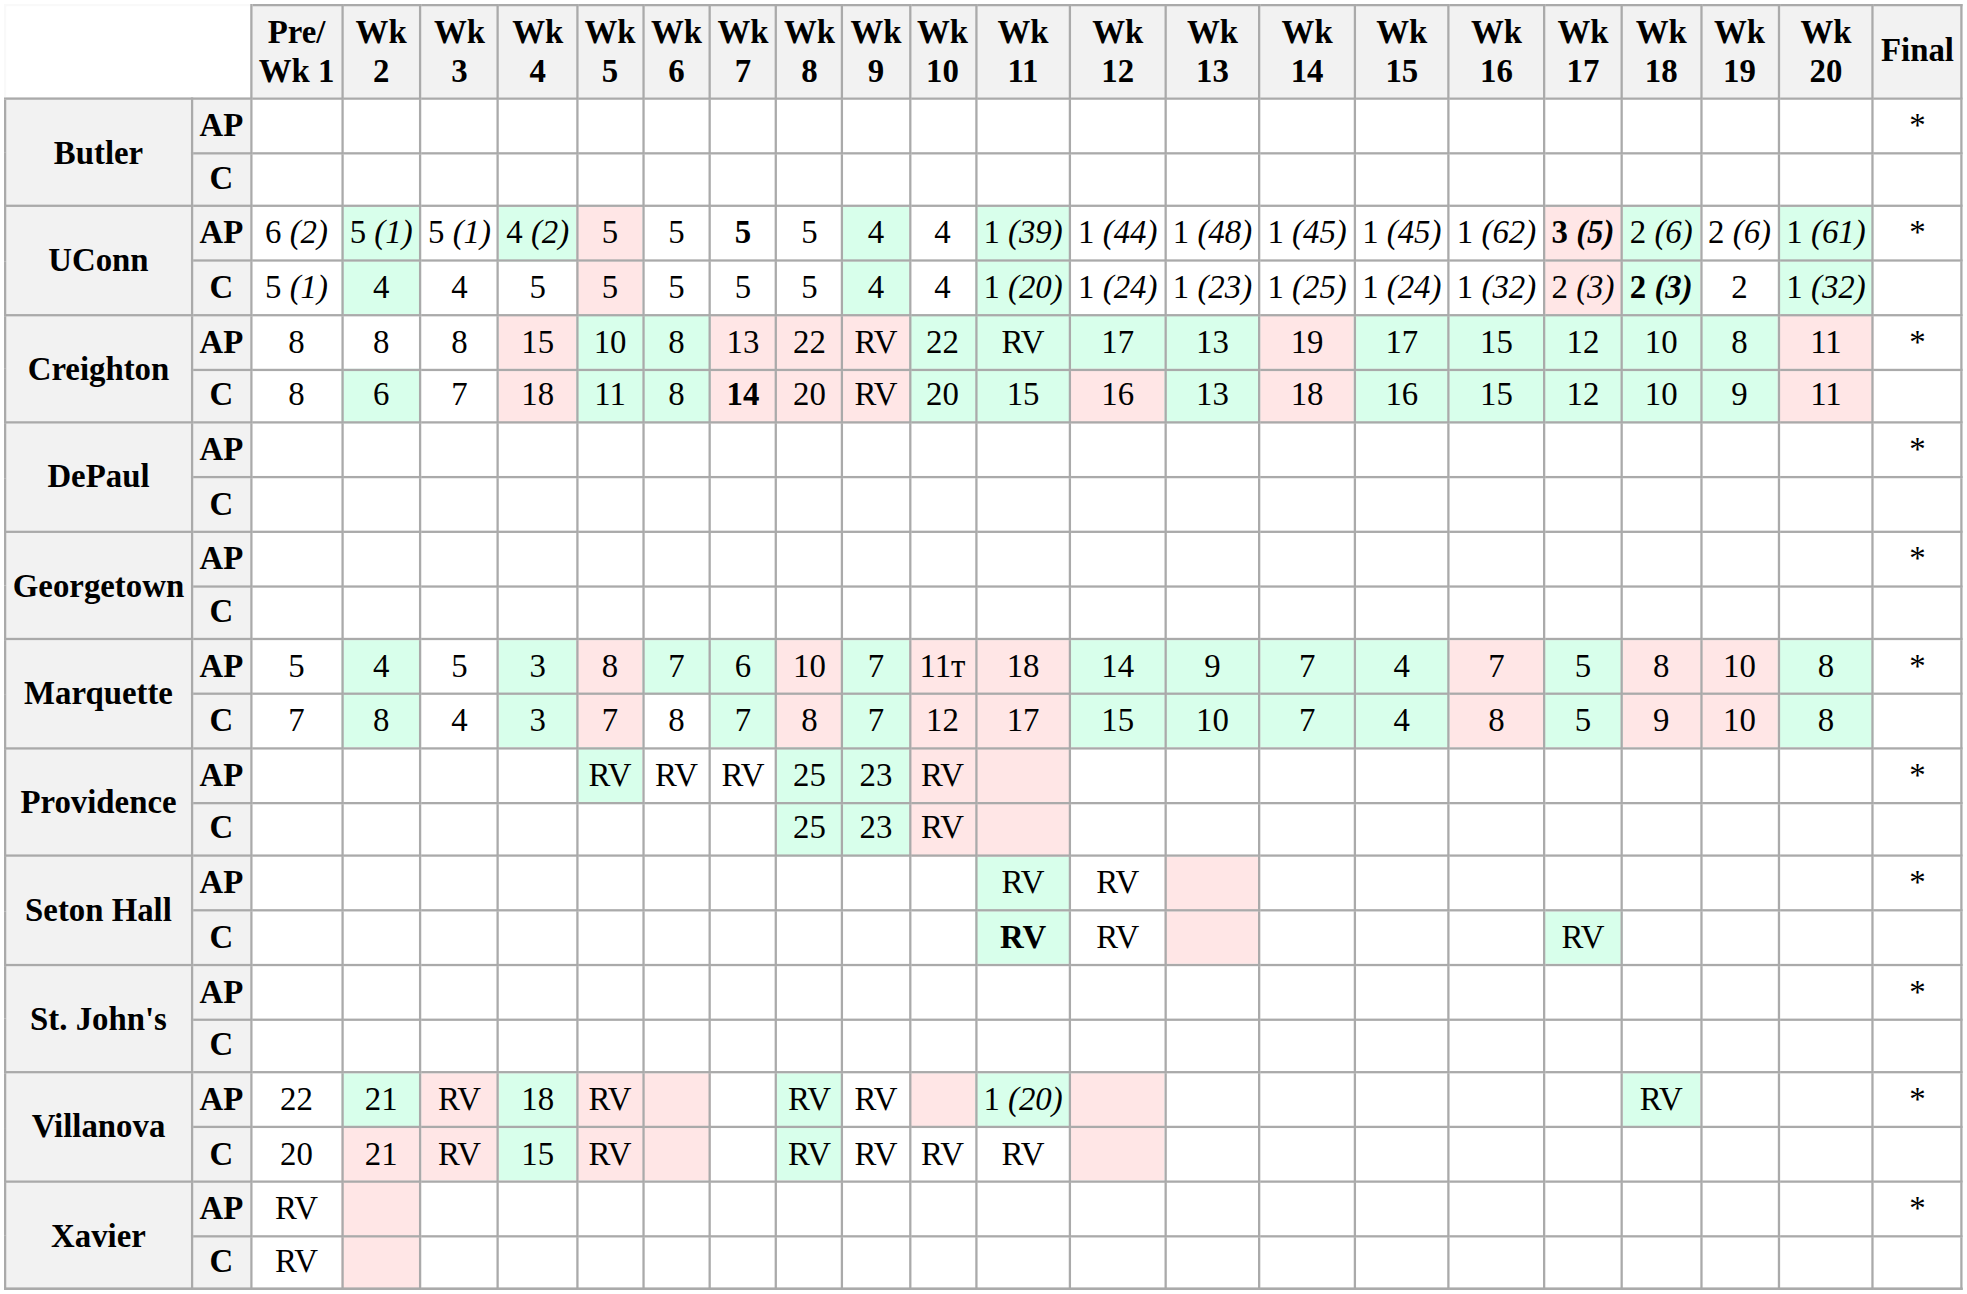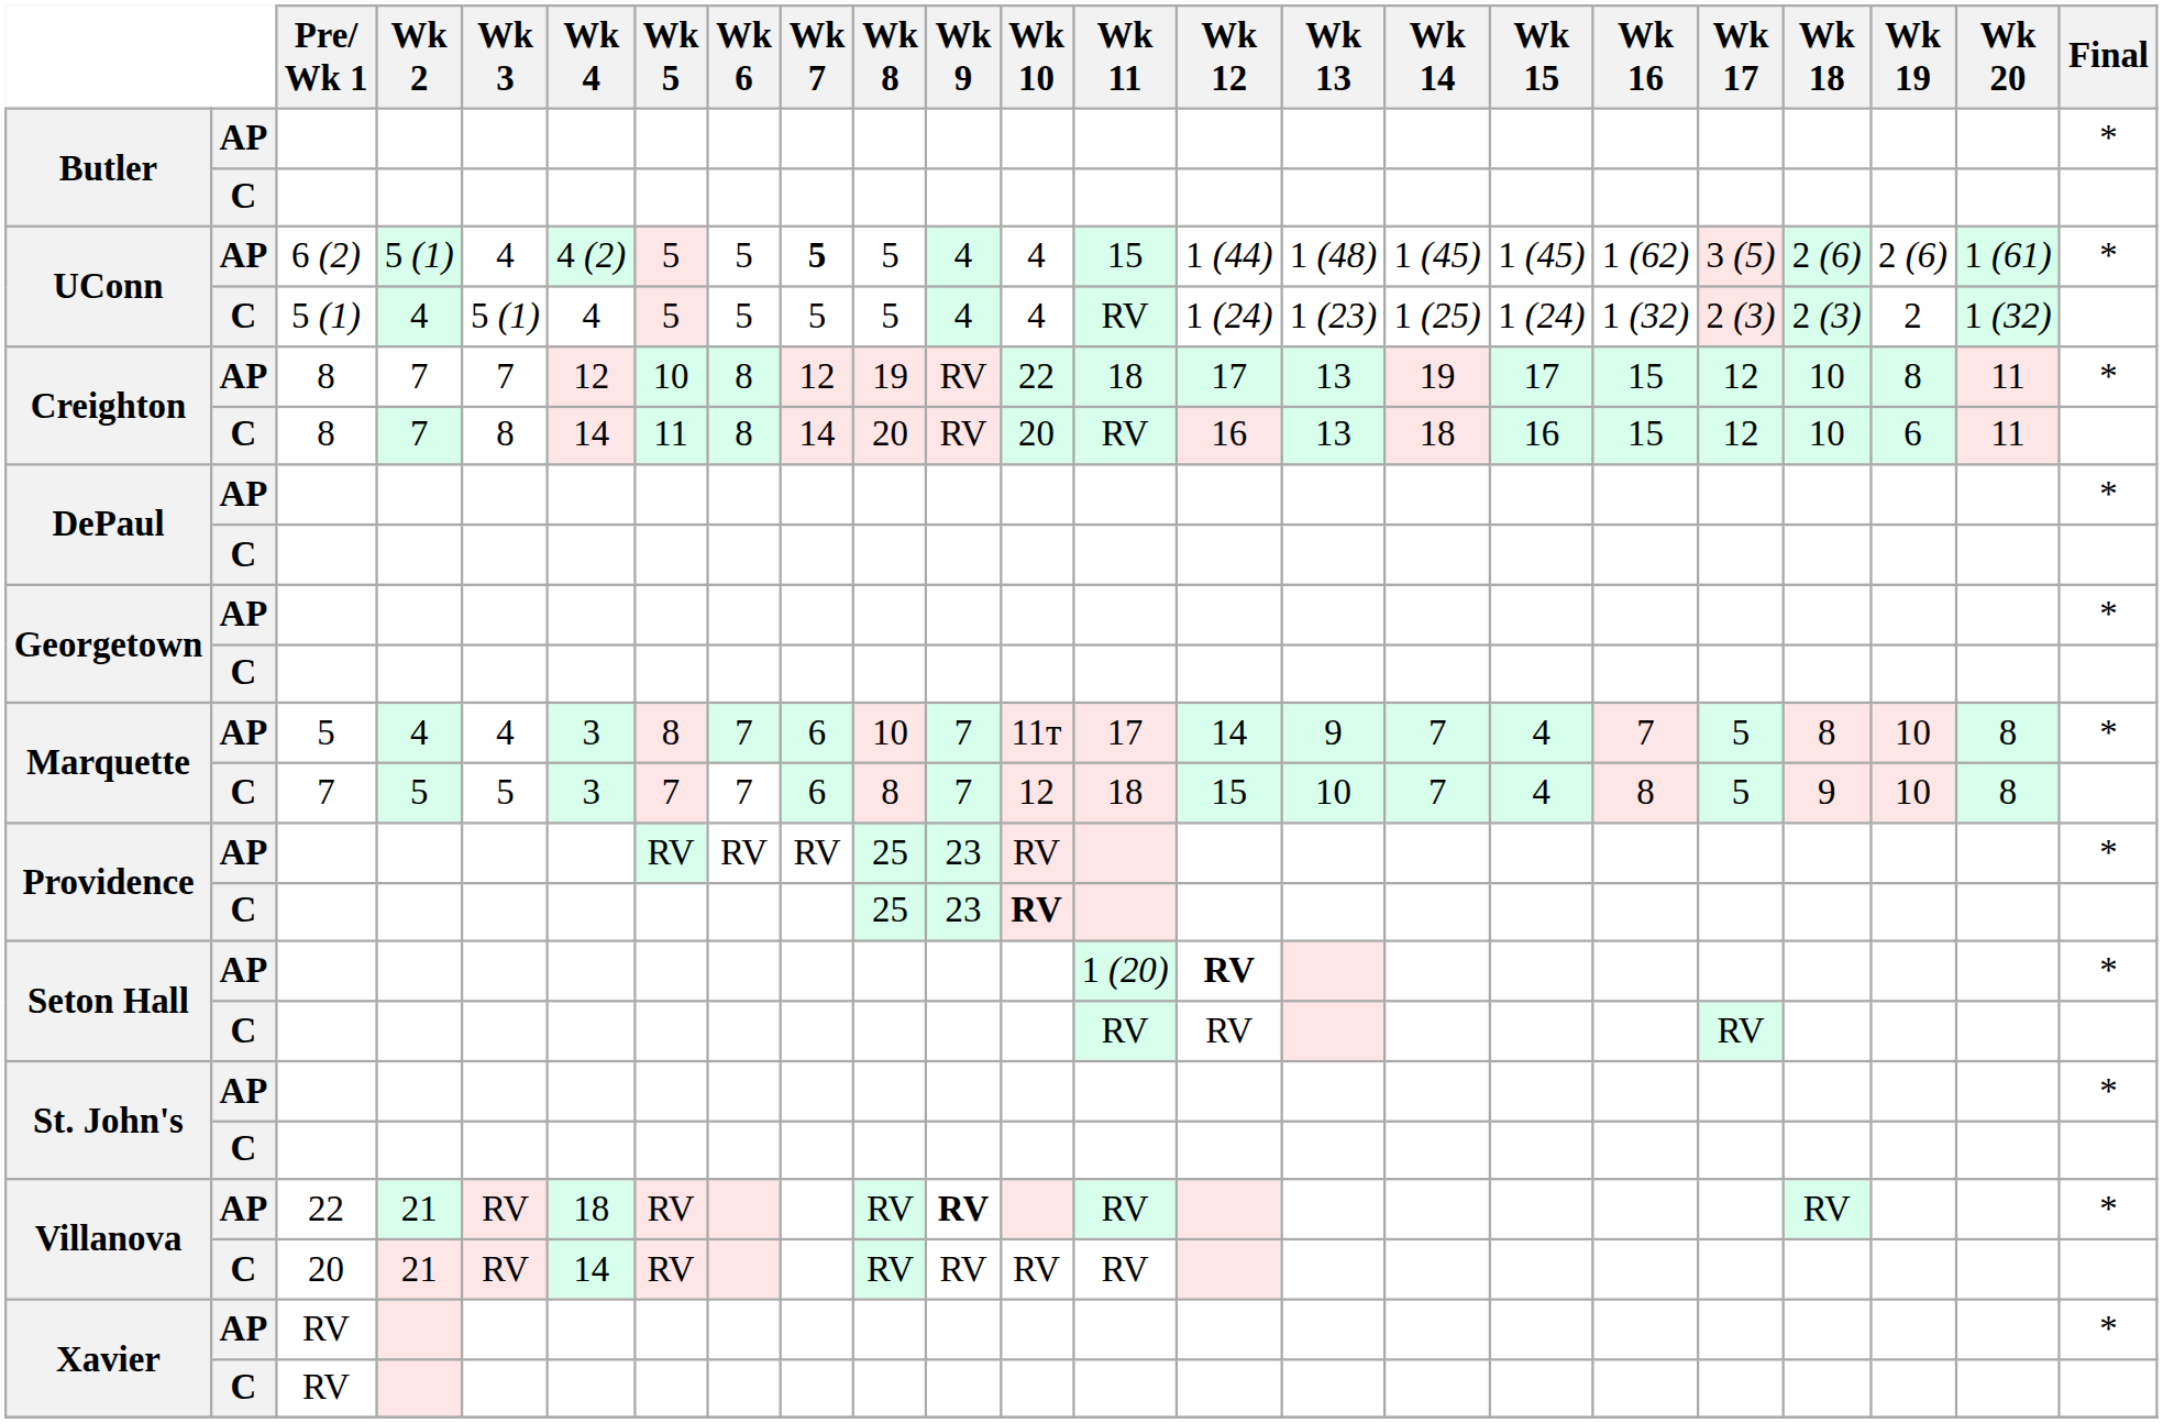UConn / AP | Wk 3: 5 (1) -> 4
UConn / AP | Wk 11: 1 (39) -> 15
UConn / AP | Wk 17: bold -> normal
UConn / C | Wk 3: 4 -> 5 (1)
UConn / C | Wk 4: 5 -> 4
UConn / C | Wk 11: 1 (20) -> RV
UConn / C | Wk 18: bold -> normal
Creighton / AP | Wk 2: 8 -> 7
Creighton / AP | Wk 3: 8 -> 7
Creighton / AP | Wk 4: 15 -> 12
Creighton / AP | Wk 7: 13 -> 12
Creighton / AP | Wk 8: 22 -> 19
Creighton / AP | Wk 11: RV -> 18
Creighton / C | Wk 2: 6 -> 7
Creighton / C | Wk 3: 7 -> 8
Creighton / C | Wk 4: 18 -> 14
Creighton / C | Wk 7: bold -> normal
Creighton / C | Wk 11: 15 -> RV
Creighton / C | Wk 19: 9 -> 6
Marquette / AP | Wk 3: 5 -> 4
Marquette / AP | Wk 11: 18 -> 17
Marquette / C | Wk 2: 8 -> 5
Marquette / C | Wk 3: 4 -> 5
Marquette / C | Wk 6: 8 -> 7
Marquette / C | Wk 7: 7 -> 6
Marquette / C | Wk 11: 17 -> 18
Providence / C | Wk 10: normal -> bold
Seton Hall / AP | Wk 11: RV -> 1 (20)
Seton Hall / AP | Wk 12: normal -> bold
Seton Hall / C | Wk 11: bold -> normal
Villanova / AP | Wk 9: normal -> bold
Villanova / AP | Wk 11: 1 (20) -> RV
Villanova / C | Wk 4: 15 -> 14
